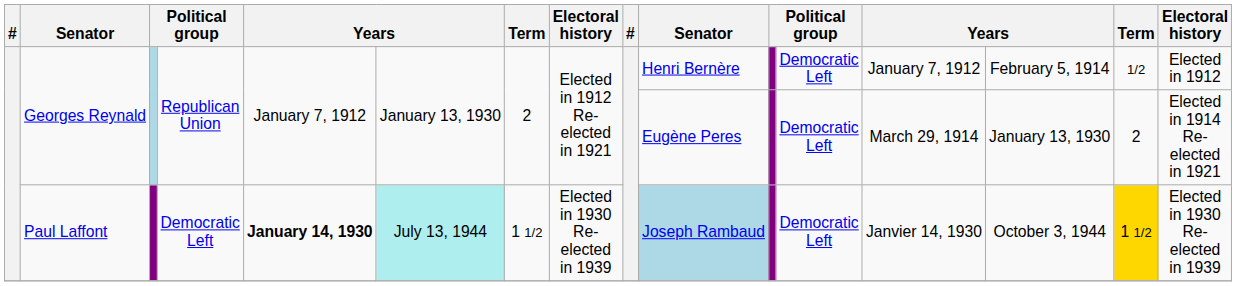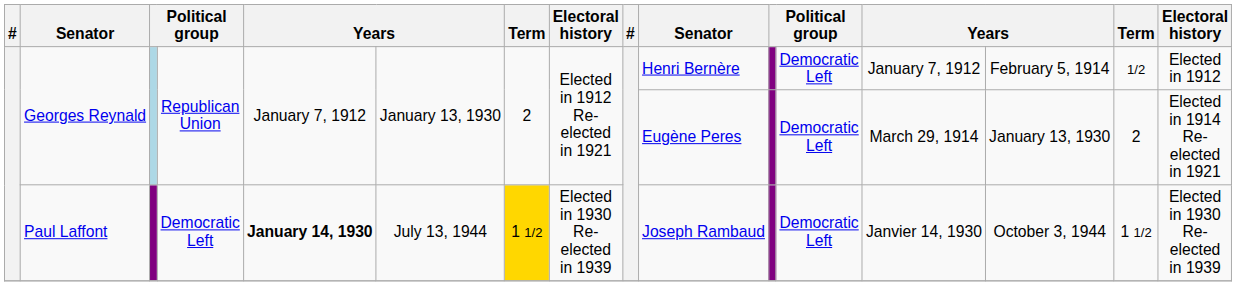Paul Laffont | column 6: paleturquoise background -> no background
Paul Laffont | column 7: no background -> gold background
Paul Laffont | column 10: lightblue background -> no background
Paul Laffont | column 15: gold background -> no background
